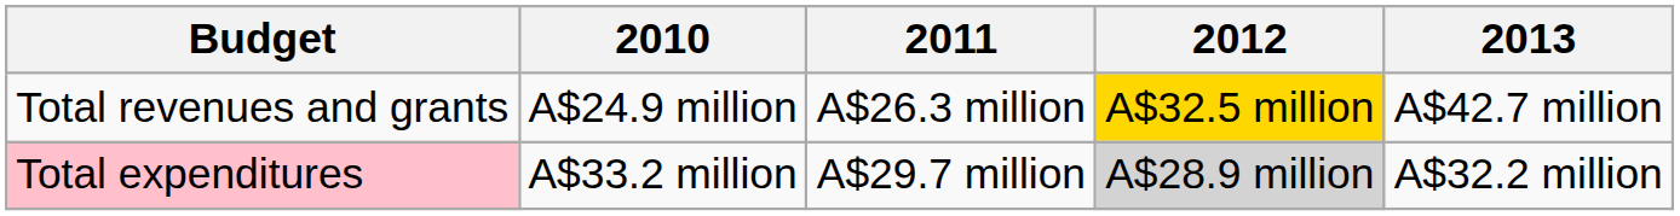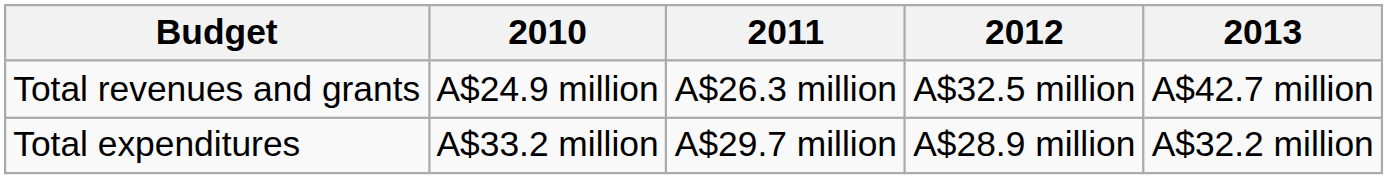row 2 | 2012: gold background -> no background
row 3 | Budget: pink background -> no background
row 3 | 2012: lightgrey background -> no background
